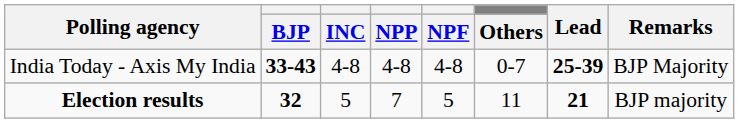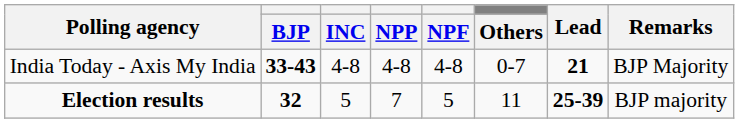India Today - Axis My India | Lead: 25-39 -> 21
Election results | Lead: 21 -> 25-39
